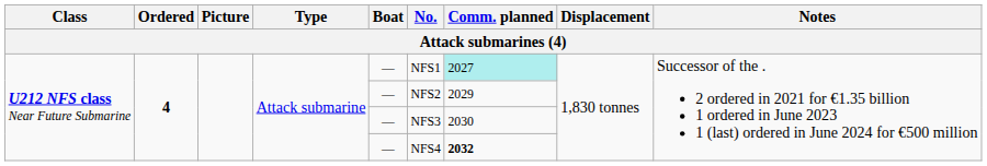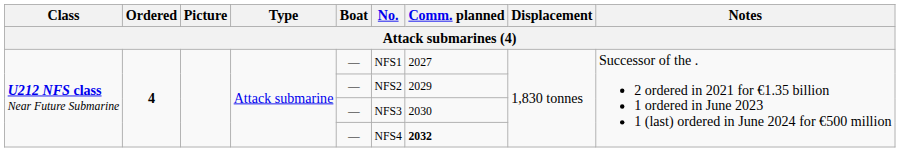row 3 | Comm. planned: paleturquoise background -> no background
